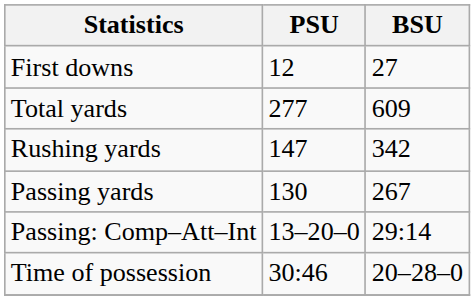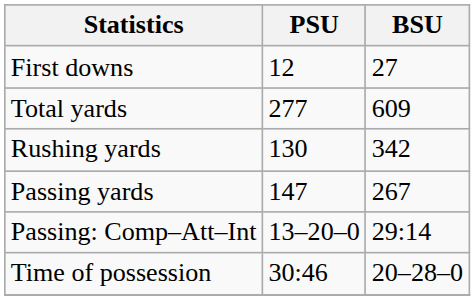Rushing yards | PSU: 147 -> 130
Passing yards | PSU: 130 -> 147
